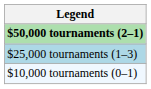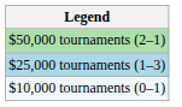row 2 | column 1: bold -> normal
